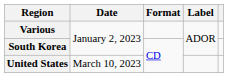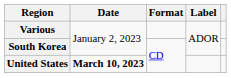United States | Date: normal -> bold
